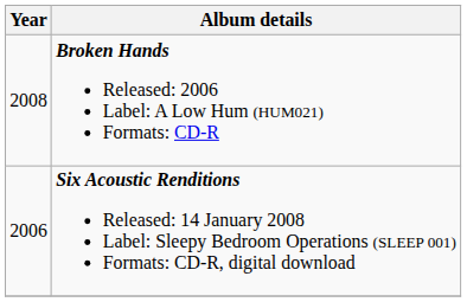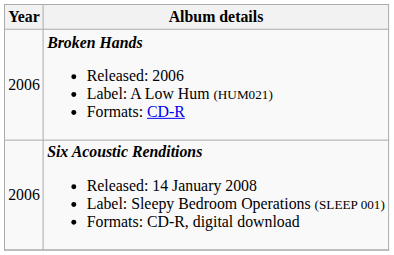row 2 | Year: 2008 -> 2006
